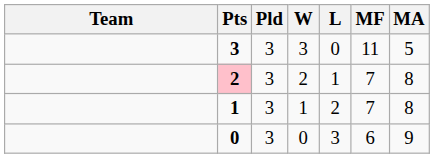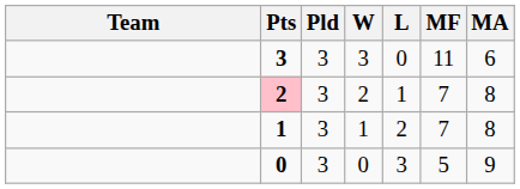row 2 | MA: 5 -> 6
row 5 | MF: 6 -> 5
